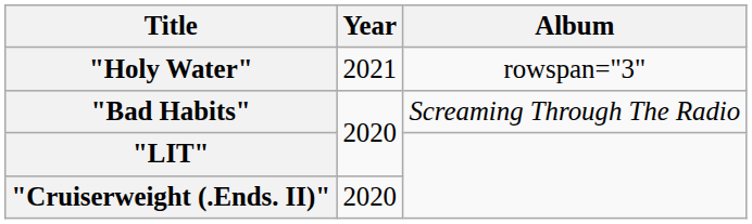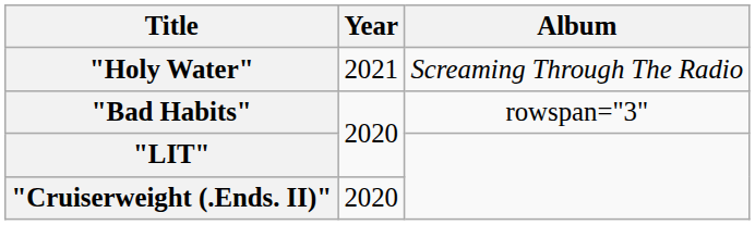"Holy Water" | Album: rowspan="3" -> Screaming Through The Radio
"Bad Habits" | Album: Screaming Through The Radio -> rowspan="3"
